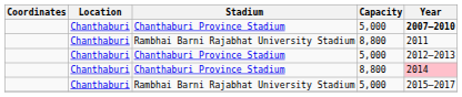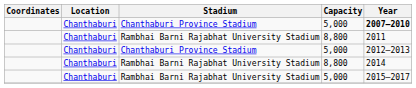row 5 | Stadium: Chanthaburi Province Stadium -> Rambhai Barni Rajabhat University Stadium
row 5 | Year: pink background -> no background
